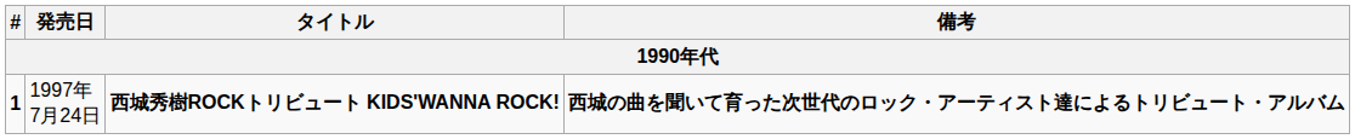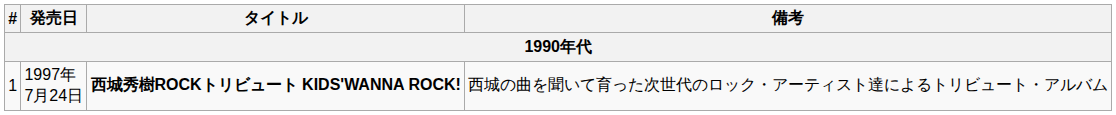1997年 7月24日 | #: bold -> normal
1997年 7月24日 | 備考: bold -> normal
